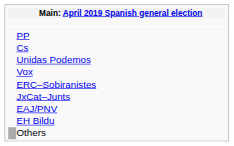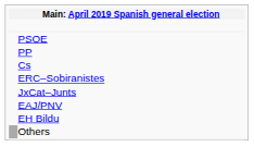+ row: PSOE
- row: Unidas Podemos
- row: Vox
